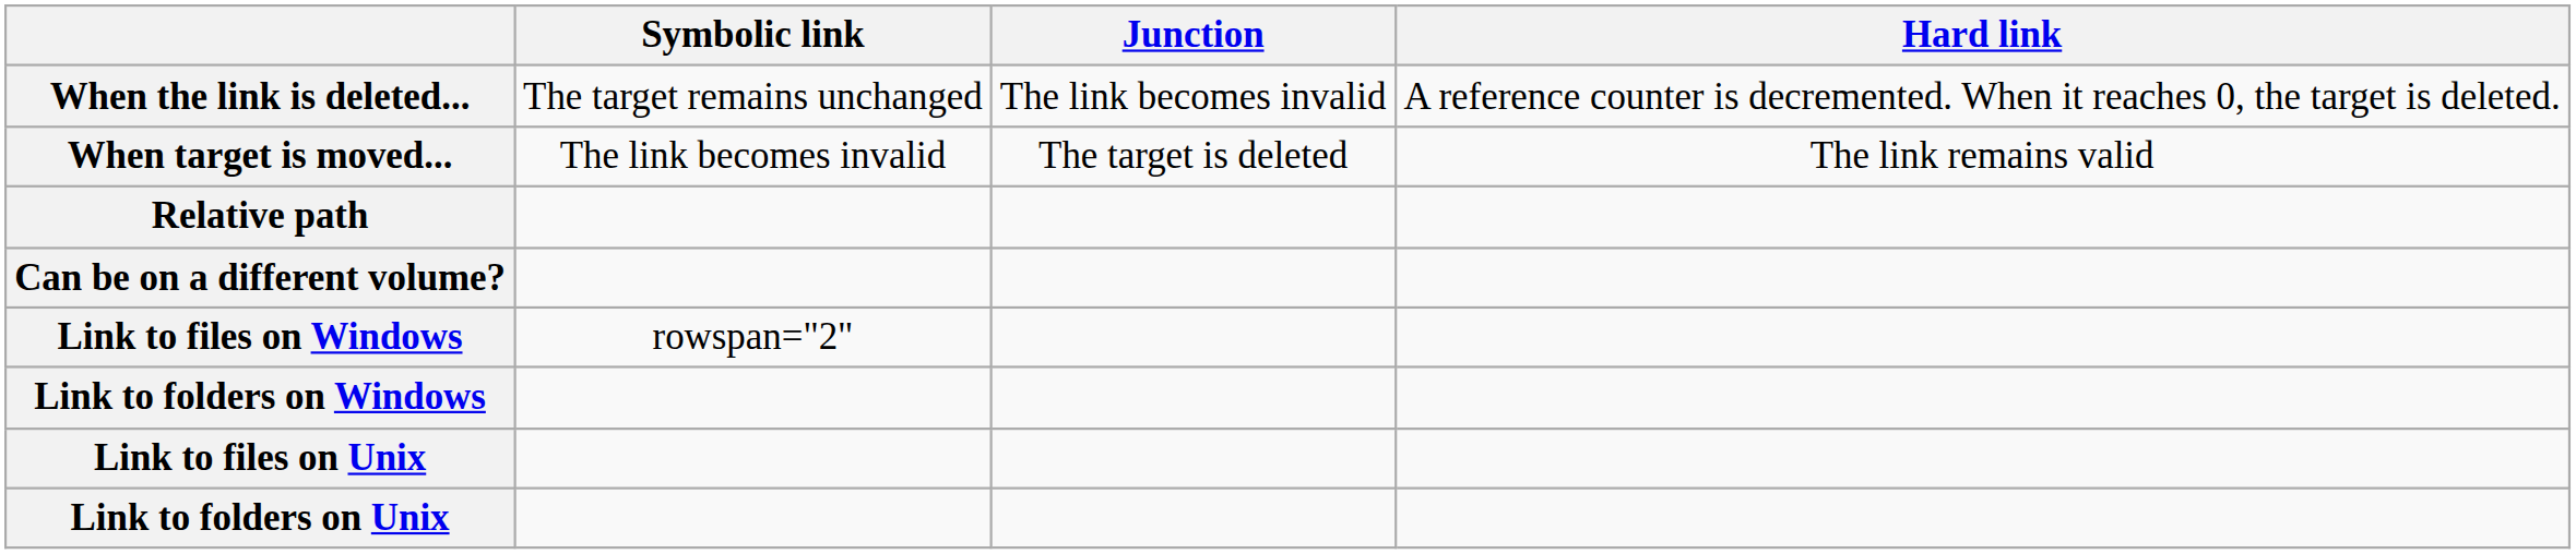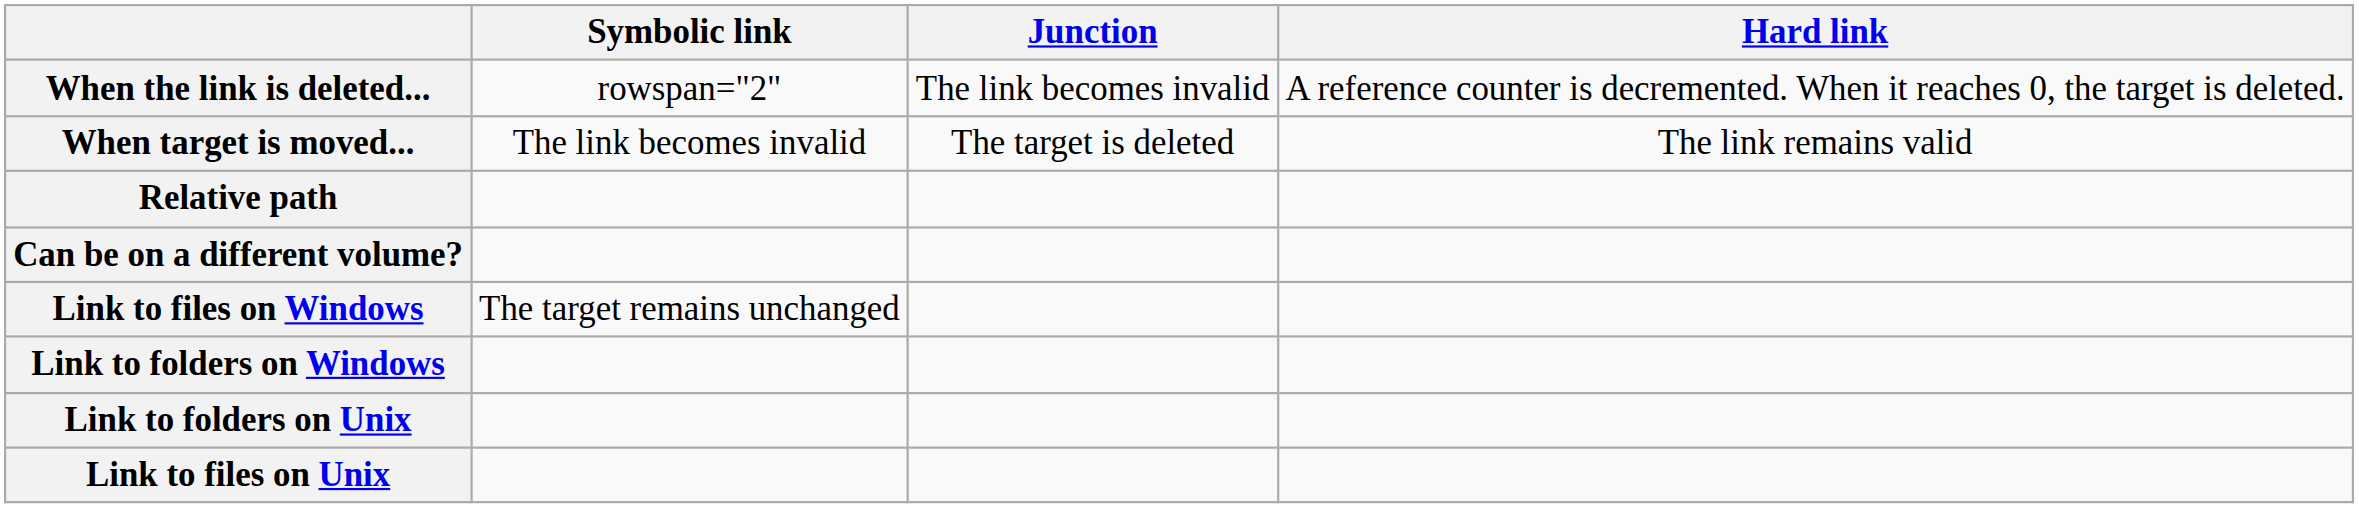When the link is deleted... | Symbolic link: The target remains unchanged -> rowspan="2"
Link to files on Windows | Symbolic link: rowspan="2" -> The target remains unchanged
rows swapped: Link to files on Unix <-> Link to folders on Unix
